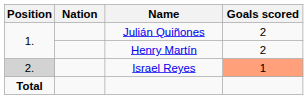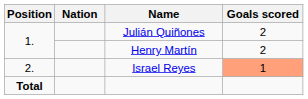Israel Reyes | Position: lightgrey background -> no background
